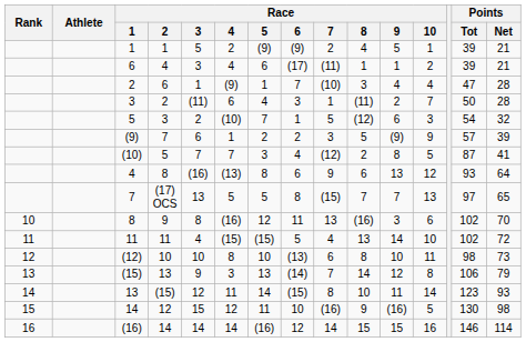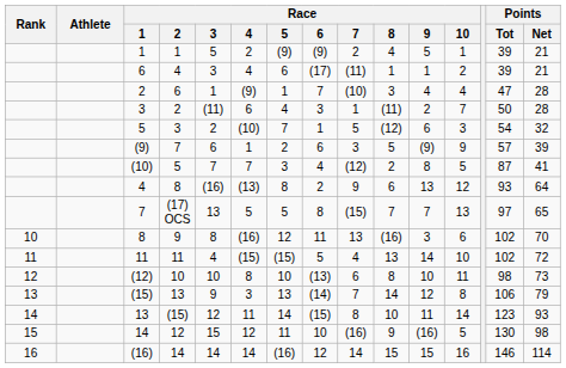row 8 | Race / 6: 2 -> 6
row 10 | Race / 6: 6 -> 2
